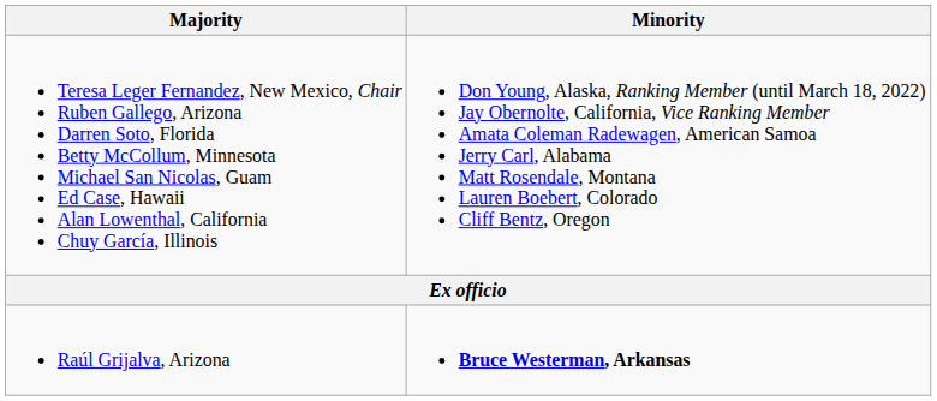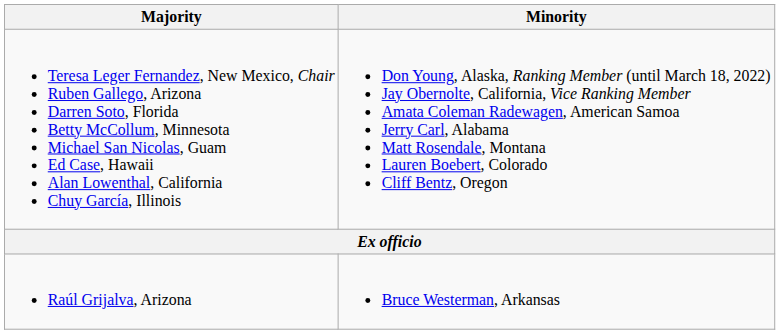Raúl Grijalva, Arizona | Minority: bold -> normal
